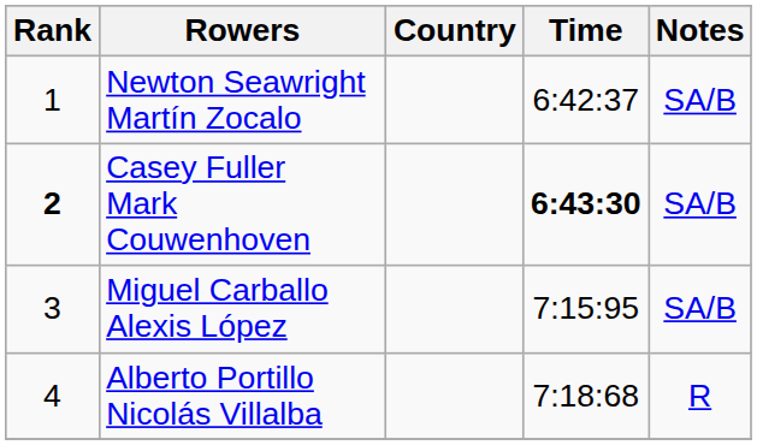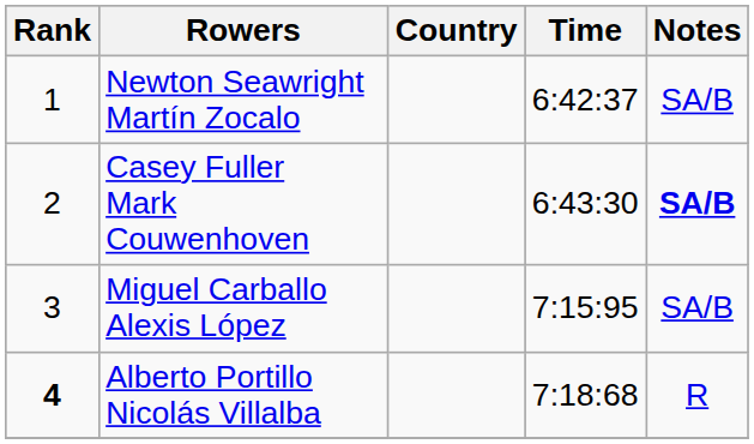Casey Fuller Mark Couwenhoven | Rank: bold -> normal
Casey Fuller Mark Couwenhoven | Time: bold -> normal
Casey Fuller Mark Couwenhoven | Notes: normal -> bold
Alberto Portillo Nicolás Villalba | Rank: normal -> bold
